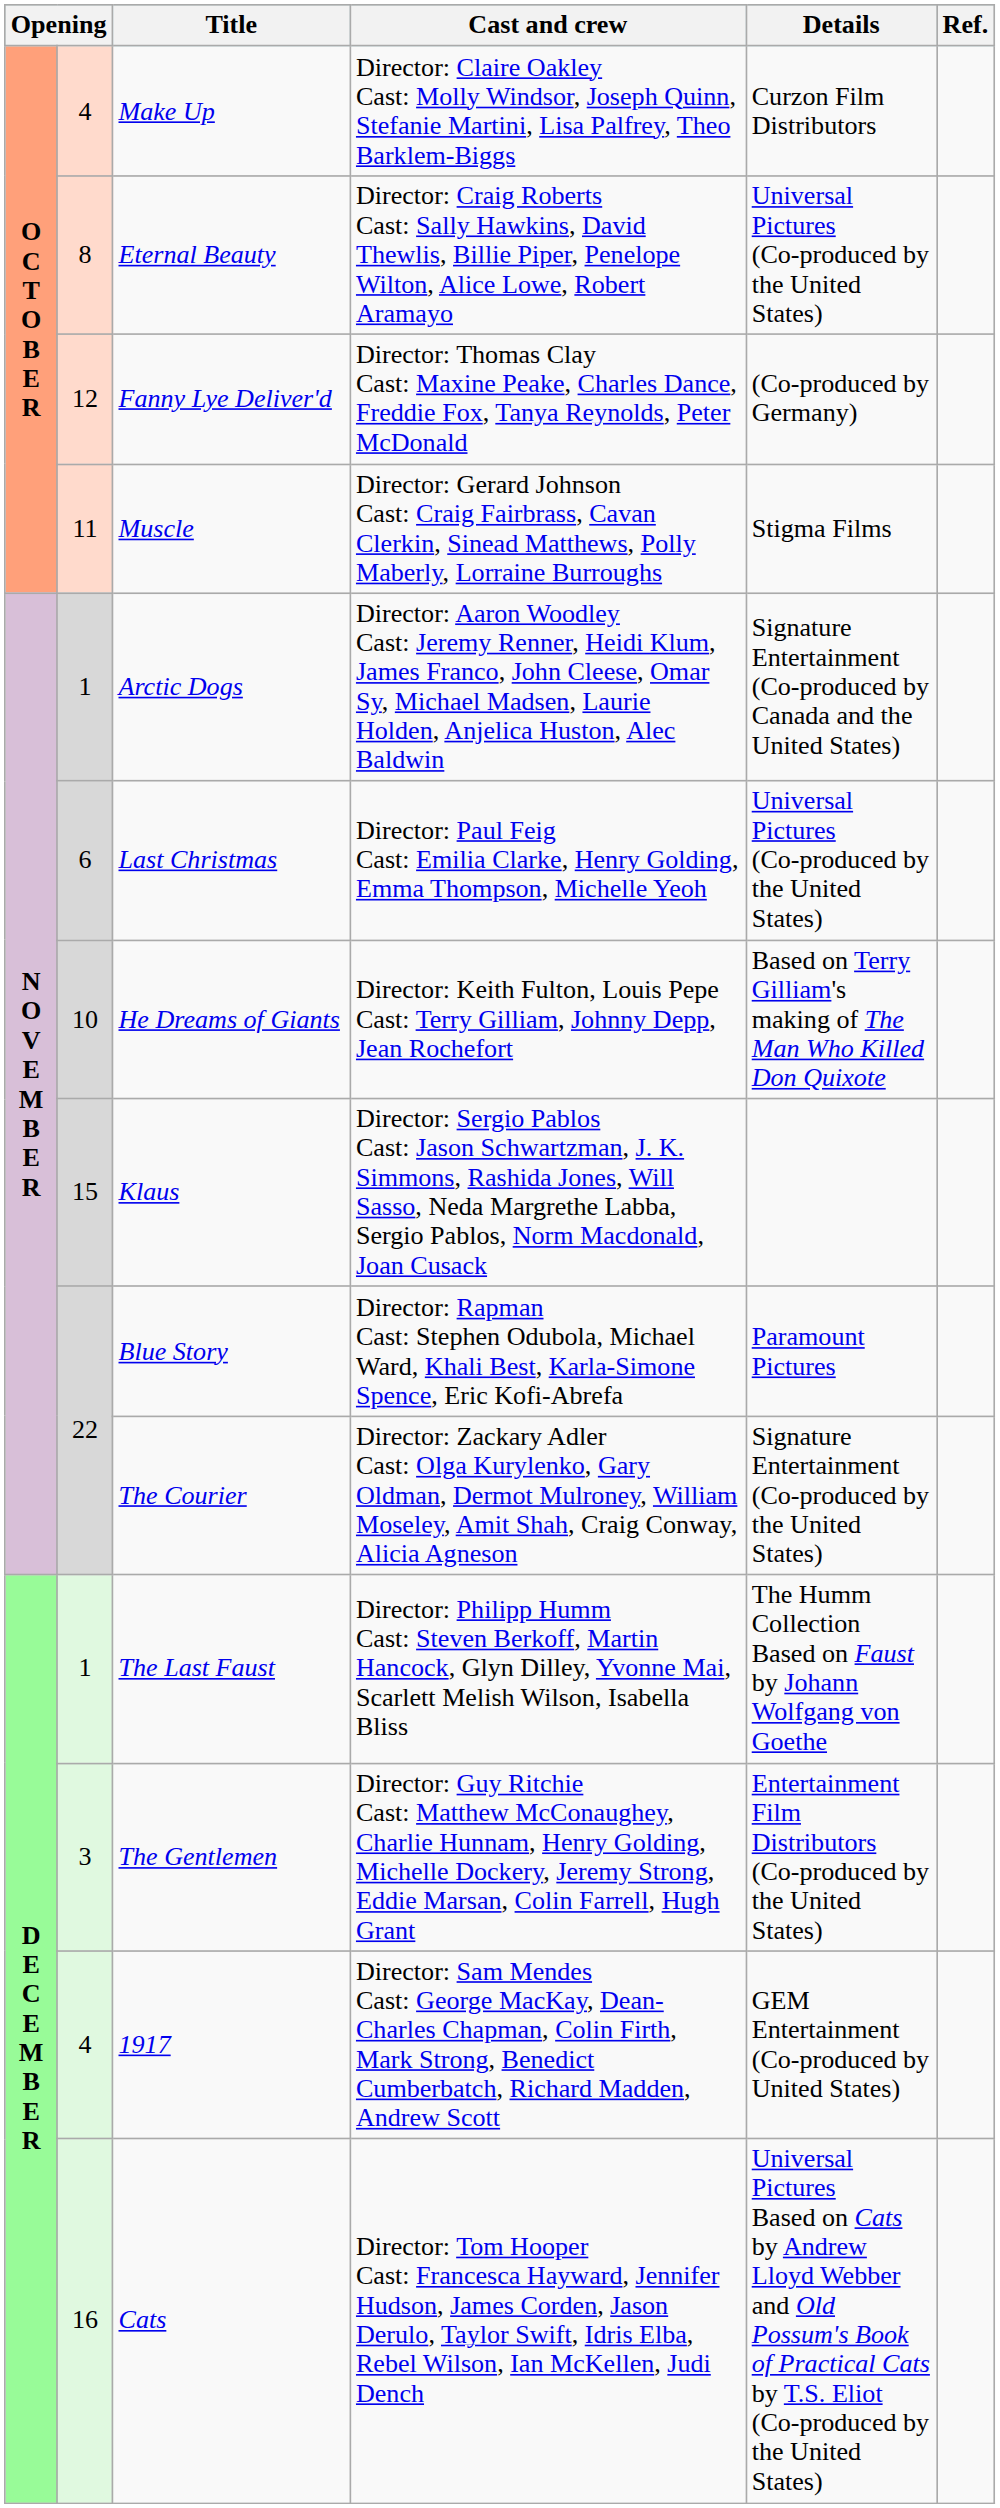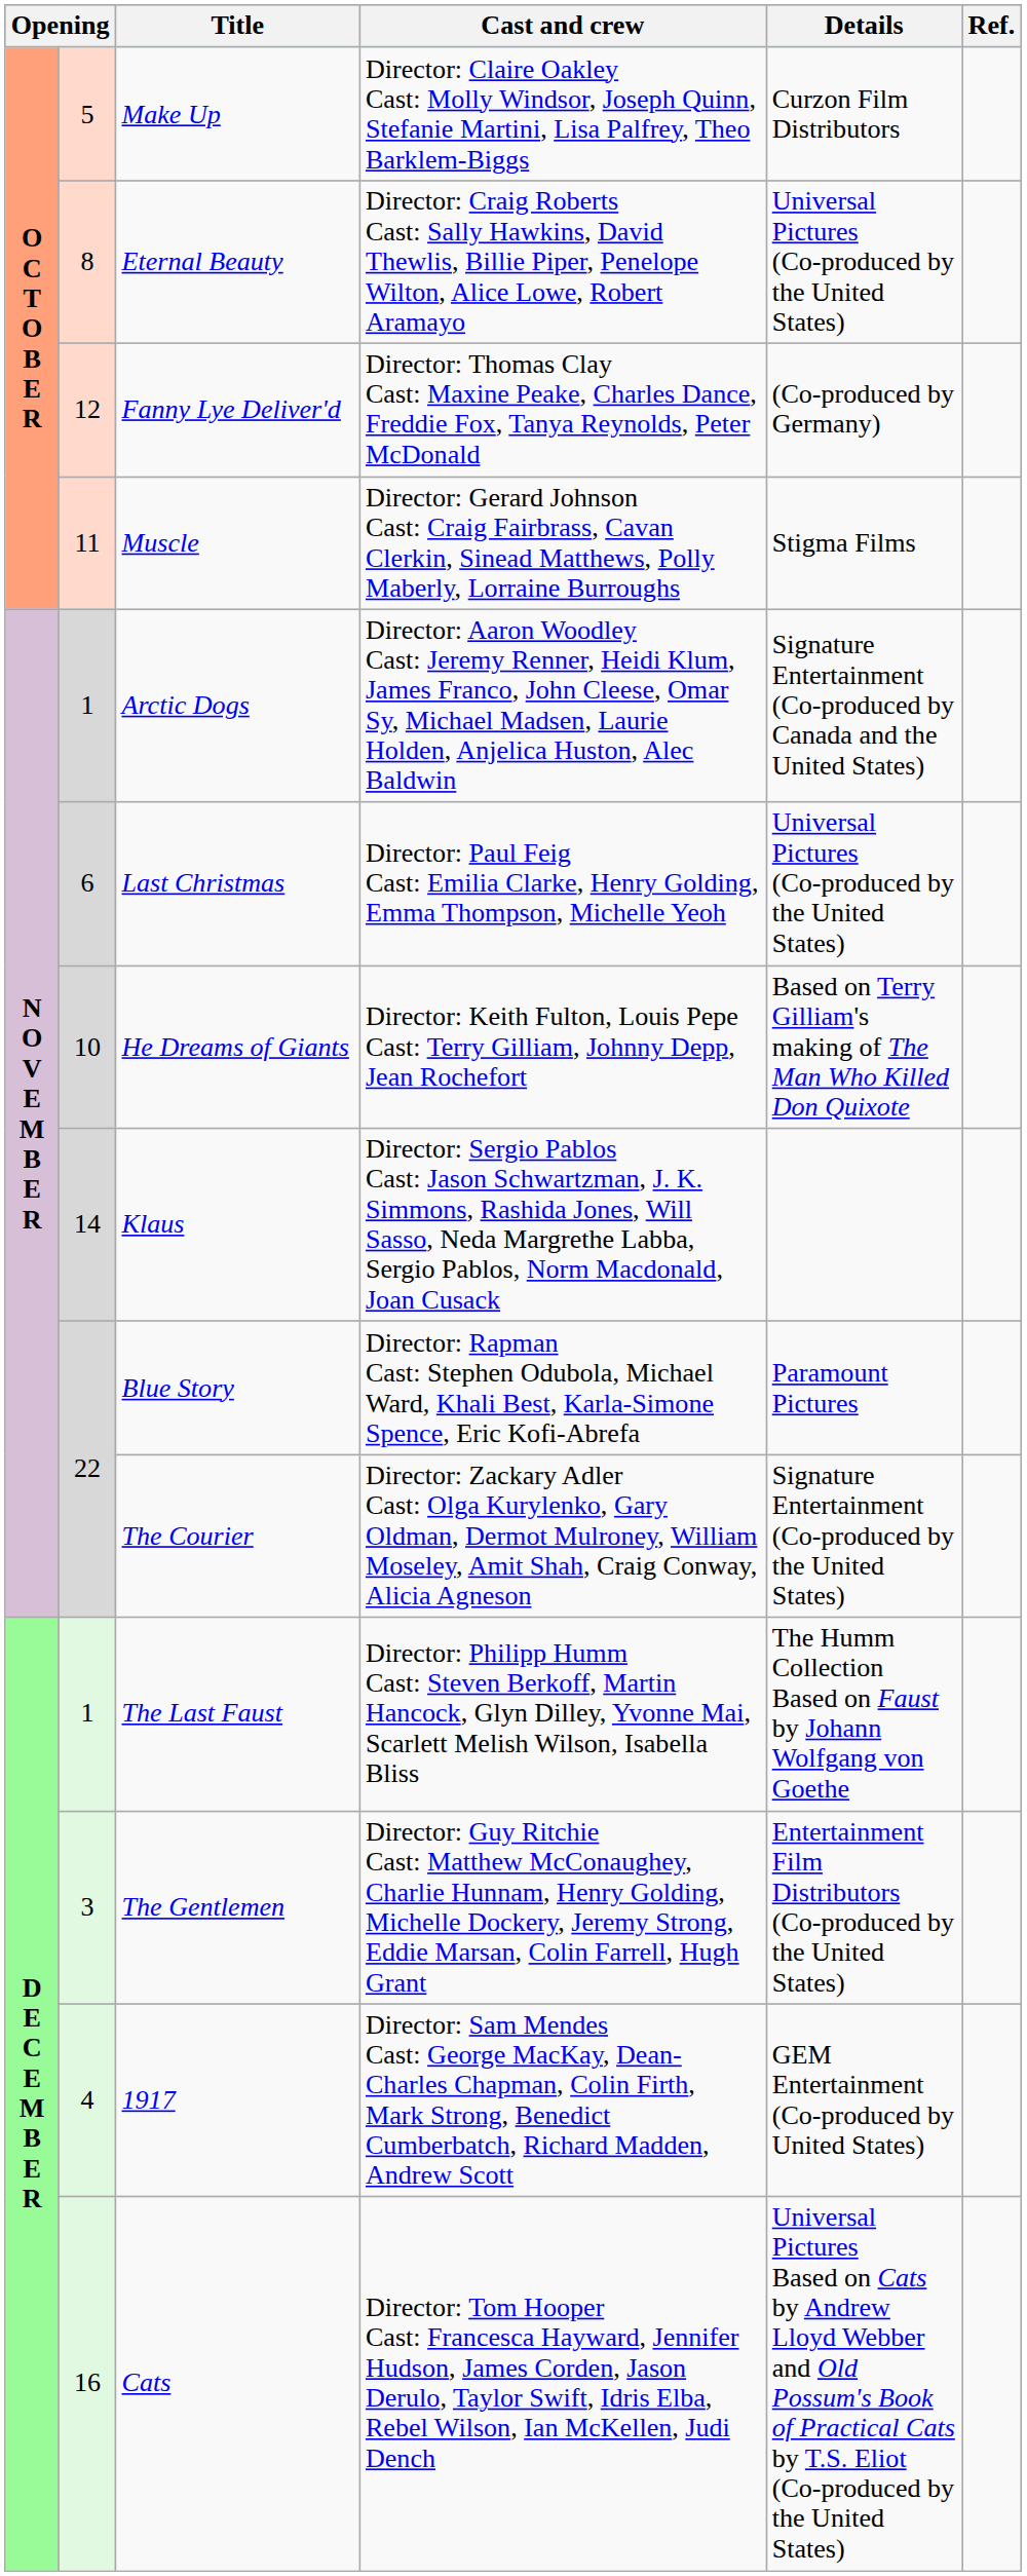Make Up | column 2: 4 -> 5
Klaus | column 2: 15 -> 14
